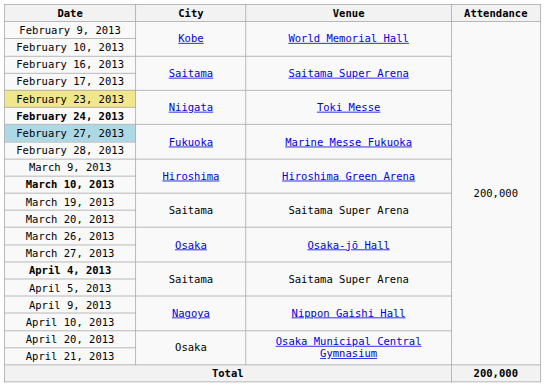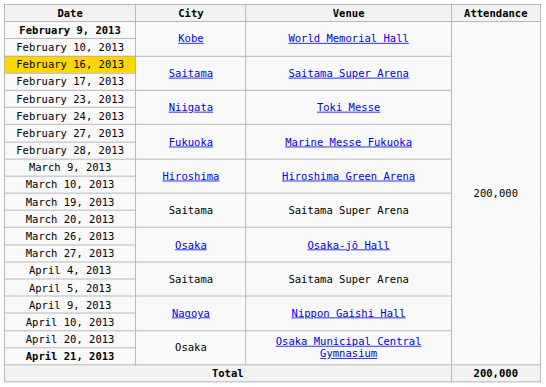February 9, 2013 | Date: normal -> bold
February 16, 2013 | Date: no background -> gold background
February 23, 2013 | Date: khaki background -> no background
February 24, 2013 | Date: bold -> normal
February 27, 2013 | Date: lightblue background -> no background
March 10, 2013 | Date: bold -> normal
April 4, 2013 | Date: bold -> normal
April 21, 2013 | Date: normal -> bold
